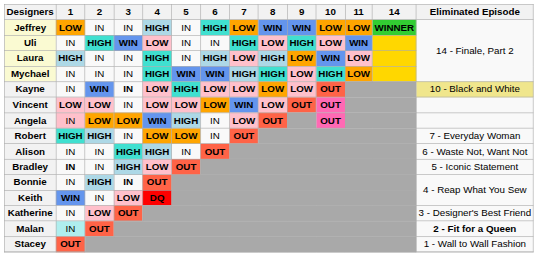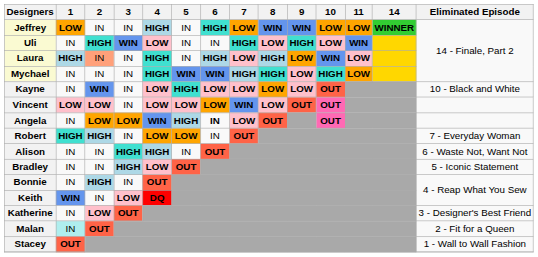Laura | 2: no background -> lightsalmon background
Kayne | 3: bold -> normal
Kayne | Eliminated Episode: khaki background -> no background
Angela | 1: pink background -> no background
Angela | 6: normal -> bold
Bradley | 1: bold -> normal
Bonnie | 3: bold -> normal
Malan | Eliminated Episode: bold -> normal
